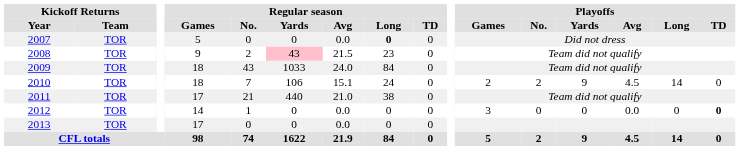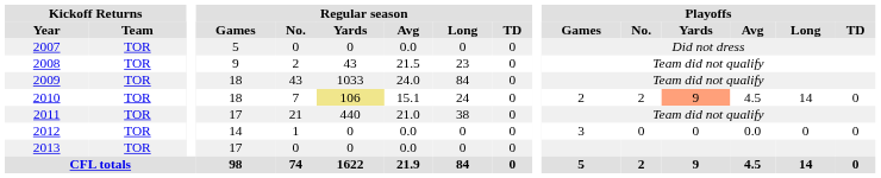2007 | Regular season / Long: bold -> normal
2008 | Regular season / Yards: pink background -> no background
2010 | Regular season / Yards: no background -> khaki background
2010 | Playoffs / Yards: no background -> lightsalmon background
2012 | Playoffs / TD: bold -> normal
